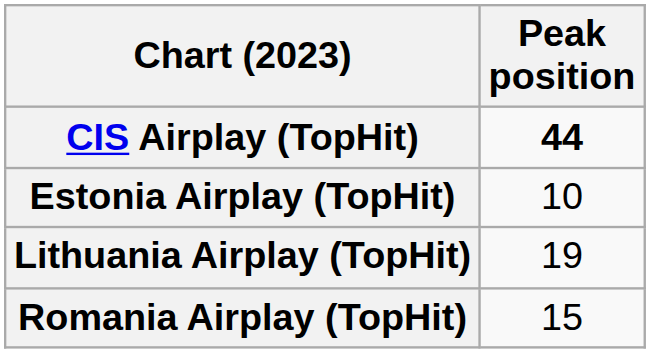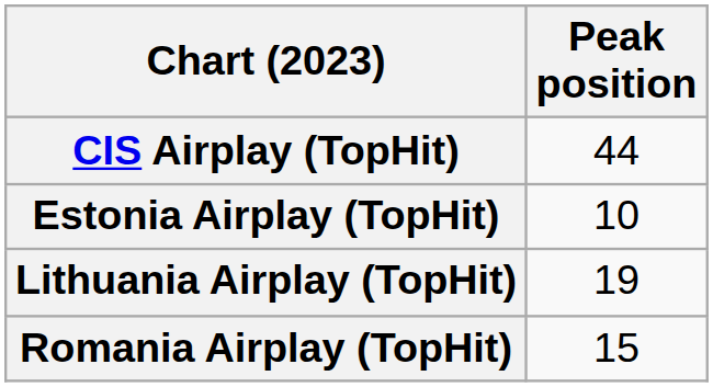CIS Airplay (TopHit) | Peak position: bold -> normal
